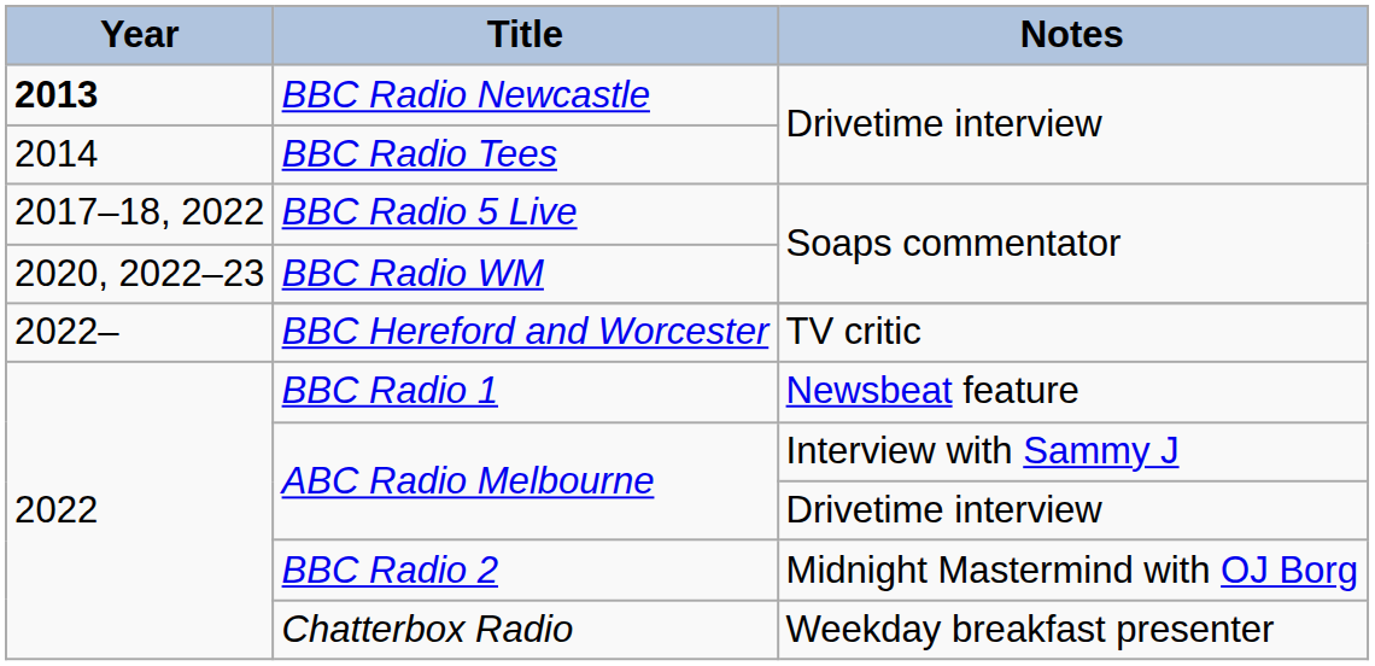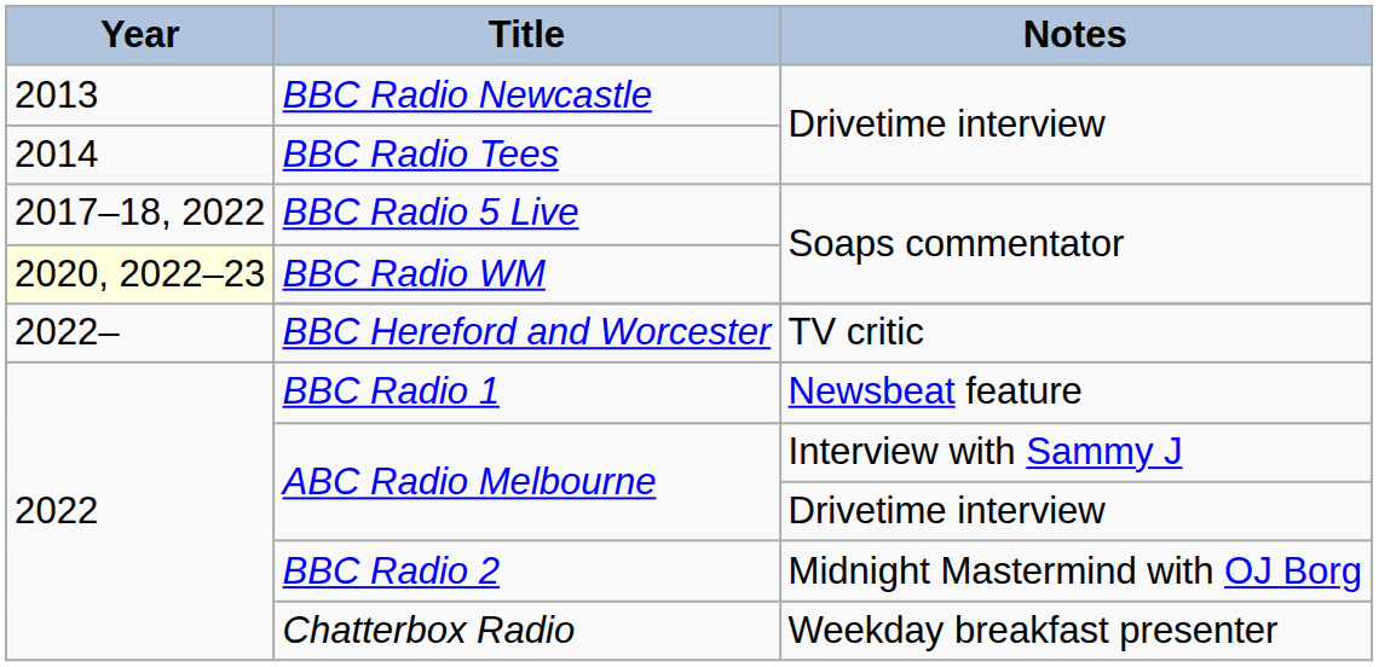BBC Radio Newcastle | Year: bold -> normal
BBC Radio WM | Year: no background -> lightyellow background
